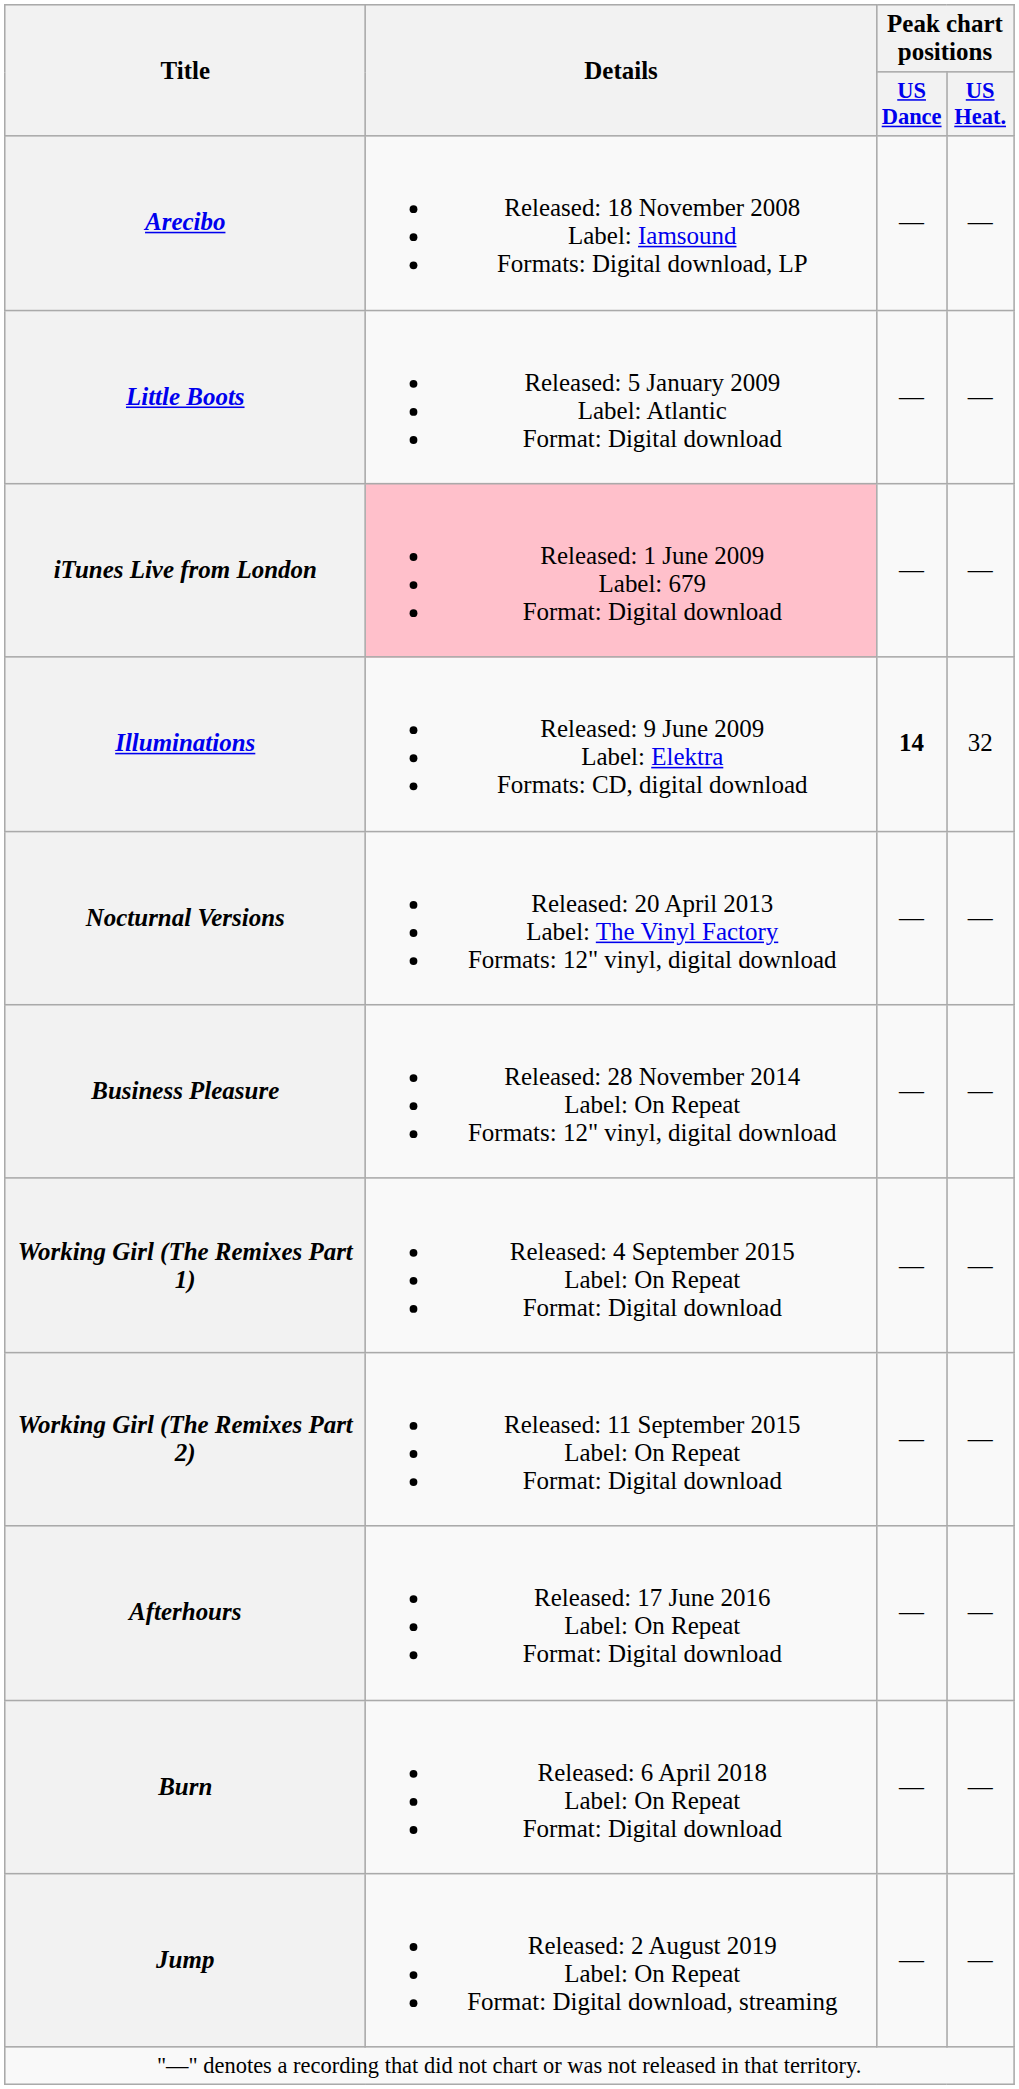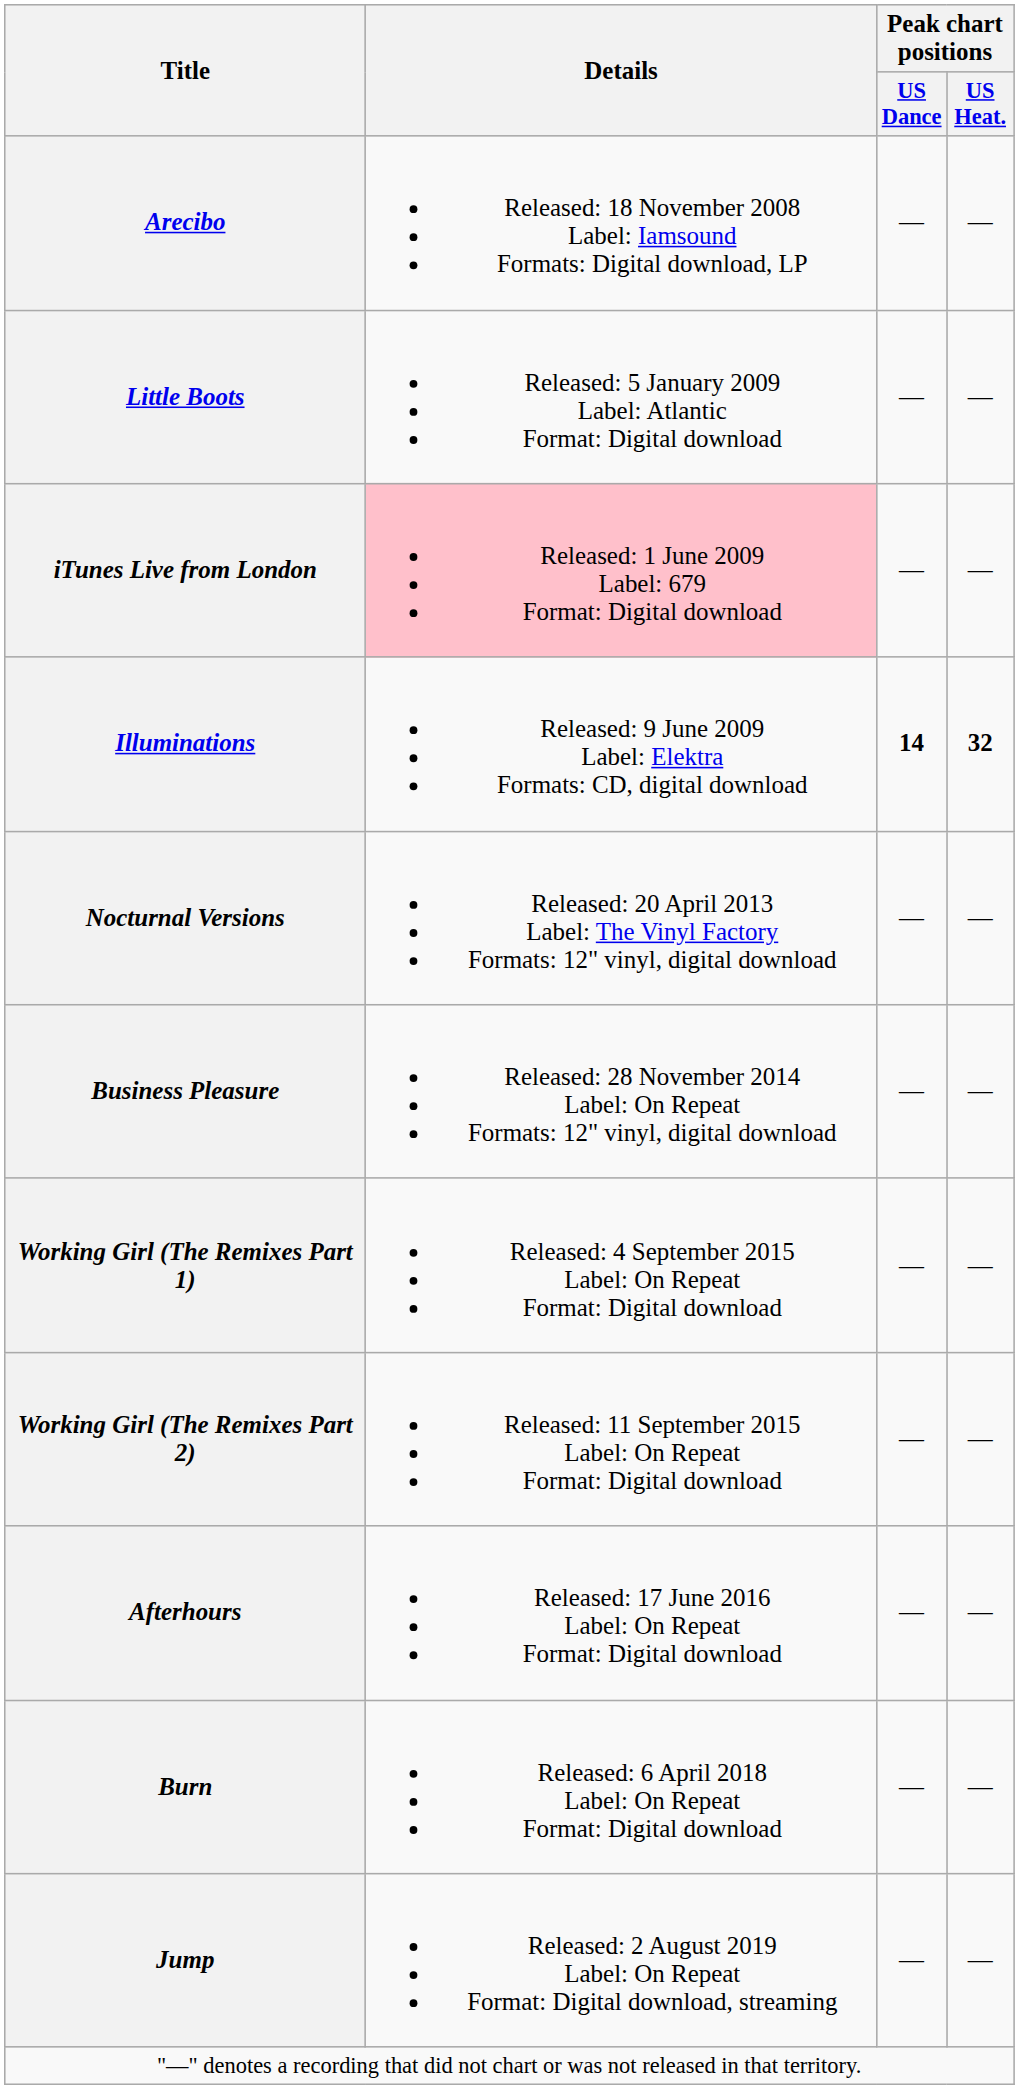Illuminations | Peak chart positions / US Heat.: normal -> bold
